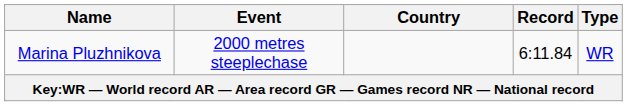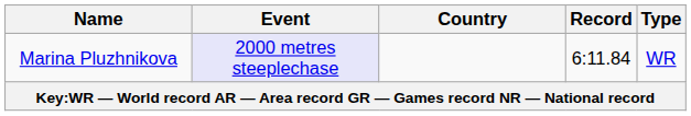Marina Pluzhnikova | Event: no background -> lavender background
